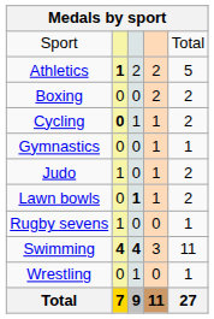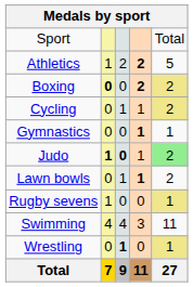Athletics | column 2: bold -> normal
Athletics | column 4: normal -> bold
Boxing | column 2: normal -> bold
Boxing | column 4: normal -> bold
Boxing | column 5: no background -> khaki background
Cycling | column 2: bold -> normal
Cycling | column 5: no background -> khaki background
Gymnastics | column 4: normal -> bold
Judo | column 2: normal -> bold
Judo | column 3: normal -> bold
Judo | column 5: no background -> lightgreen background
Lawn bowls | column 3: bold -> normal
Lawn bowls | column 4: normal -> bold
Rugby sevens | column 5: no background -> khaki background
Swimming | column 2: bold -> normal
Swimming | column 3: bold -> normal
Wrestling | column 3: normal -> bold
Wrestling | column 5: no background -> khaki background
